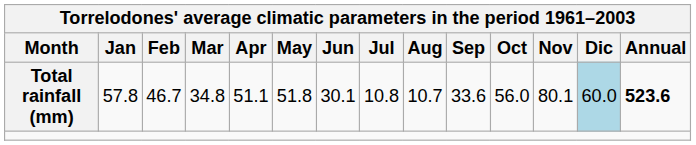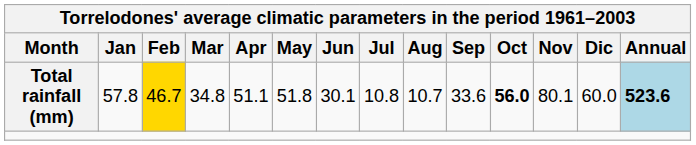row 3 | Feb: no background -> gold background
row 3 | Oct: normal -> bold
row 3 | Dic: lightblue background -> no background
row 3 | Annual: no background -> lightblue background
